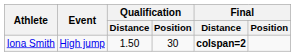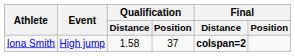Iona Smith | Qualification / Distance: 1.50 -> 1.58
Iona Smith | Qualification / Position: 30 -> 37
